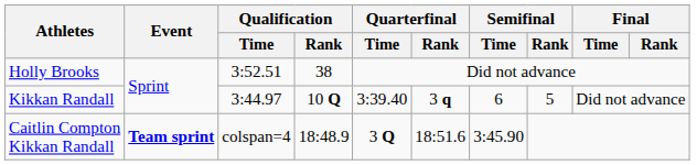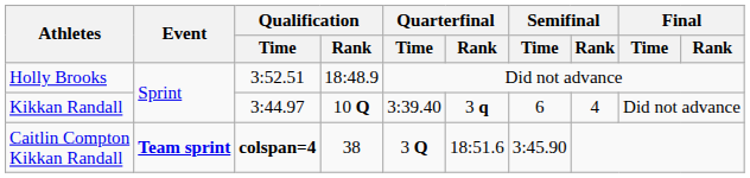Holly Brooks | Qualification / Rank: 38 -> 18:48.9
Kikkan Randall | Semifinal / Rank: 5 -> 4
Caitlin Compton Kikkan Randall | Qualification / Time: normal -> bold
Caitlin Compton Kikkan Randall | Qualification / Rank: 18:48.9 -> 38
